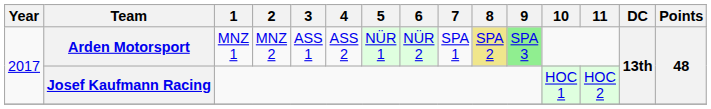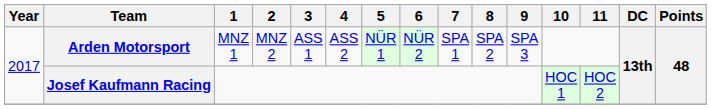Arden Motorsport | 8: khaki background -> no background
Arden Motorsport | 9: lightgreen background -> no background
